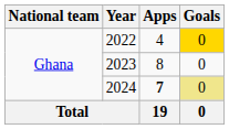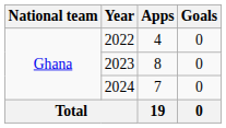2022 | Goals: gold background -> no background
2024 | Apps: bold -> normal
2024 | Goals: khaki background -> no background
